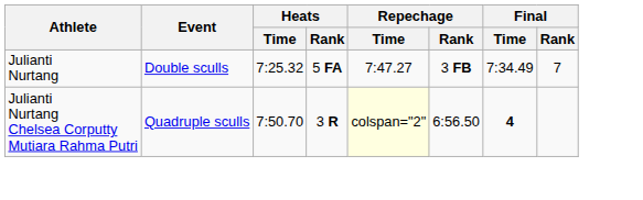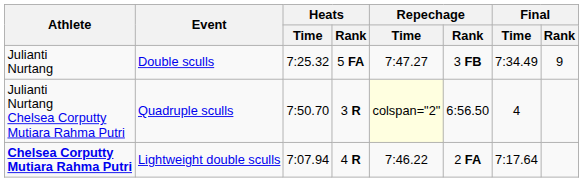Julianti Nurtang | Final / Rank: 7 -> 9
Julianti Nurtang Chelsea Corputty Mutiara Rahma Putri | Final / Time: bold -> normal
+ row: Chelsea Corputty Mutiara Rahma Putri | Lightweight double sculls | 7:07.94 | 4 R | 7:46.22 | 2 FA | 7:17.64
